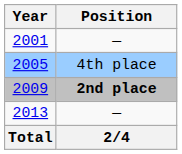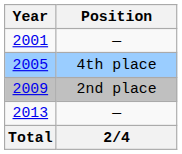2009 | Position: bold -> normal
